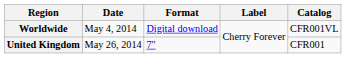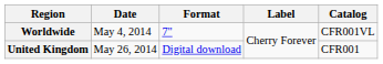Worldwide | Format: Digital download -> 7"
United Kingdom | Format: 7" -> Digital download
